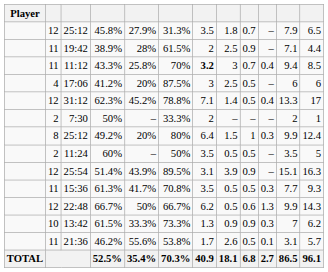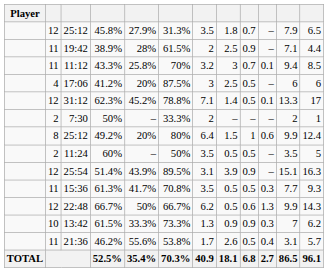43.3% | column 7: bold -> normal
43.3% | column 10: 0.4 -> 0.1
62.3% | column 10: 0.4 -> 0.1
49.2% | column 10: 0.3 -> 0.6
46.2% | column 10: 0.1 -> 0.4
